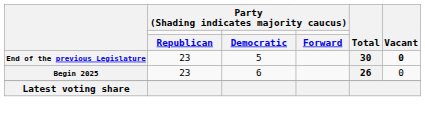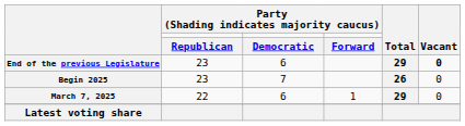End of the previous Legislature | column 3: 5 -> 6
End of the previous Legislature | Total: 30 -> 29
Begin 2025 | column 3: 6 -> 7
+ row: March 7, 2025 | 22 | 6 | 1 | 29 | 0
